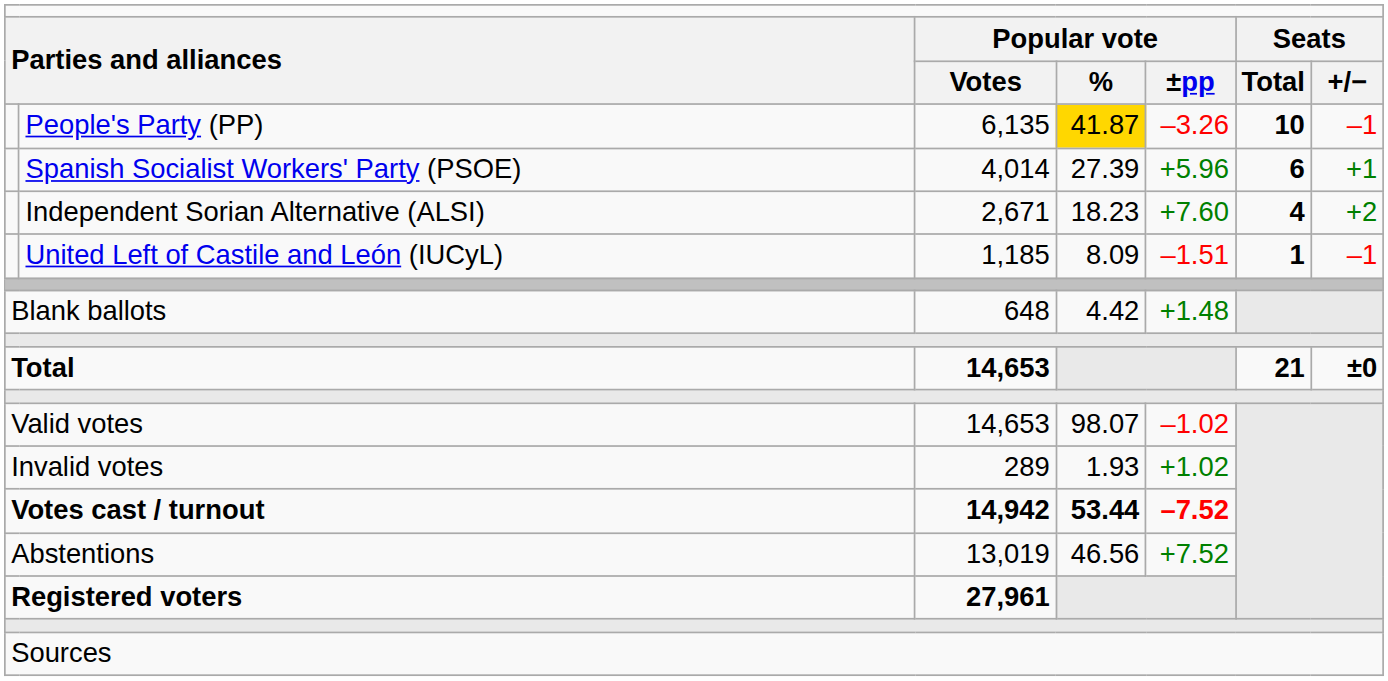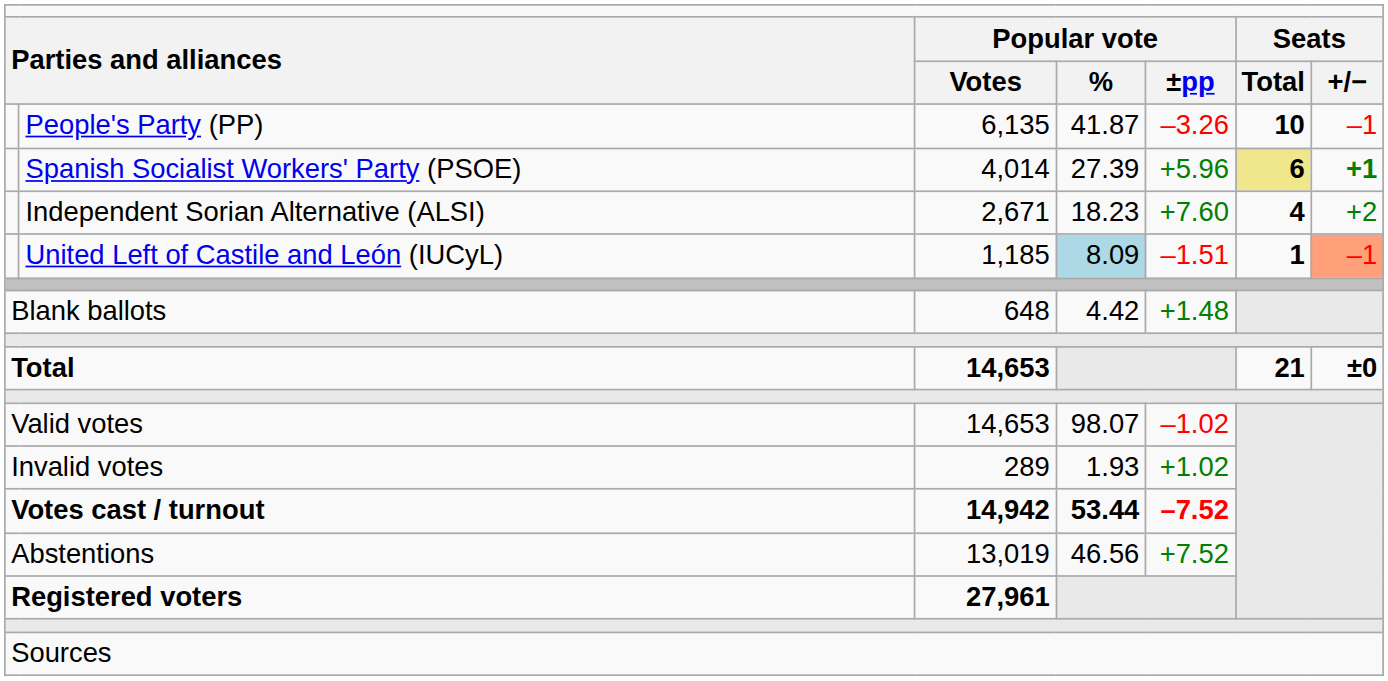People's Party (PP) | column 4: gold background -> no background
Spanish Socialist Workers' Party (PSOE) | column 6: no background -> khaki background
Spanish Socialist Workers' Party (PSOE) | column 7: normal -> bold
United Left of Castile and León (IUCyL) | column 4: no background -> lightblue background
United Left of Castile and León (IUCyL) | column 7: no background -> lightsalmon background
